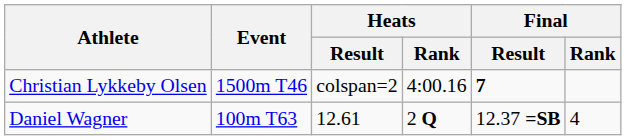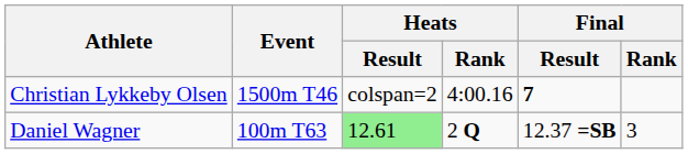Daniel Wagner | Heats / Result: no background -> lightgreen background
Daniel Wagner | Final / Rank: 4 -> 3
